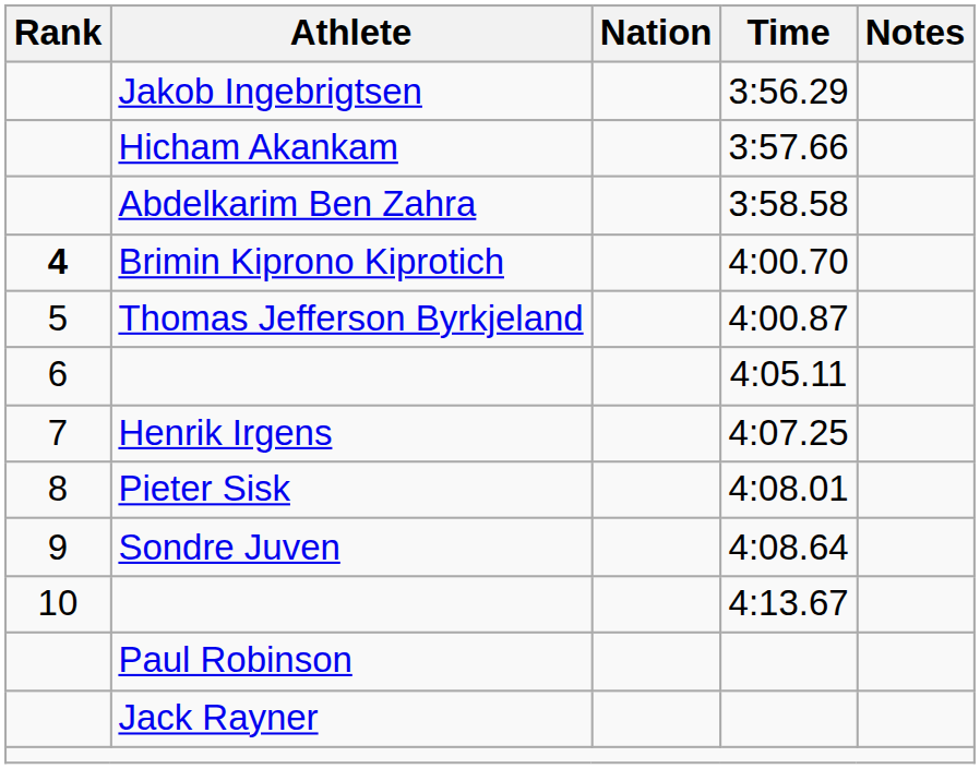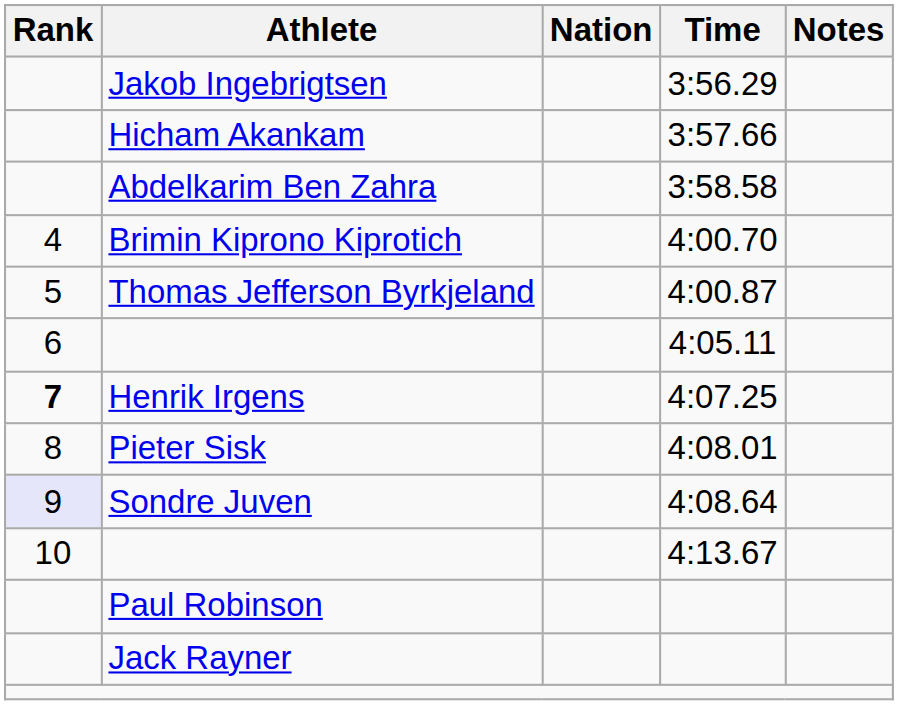Brimin Kiprono Kiprotich | Rank: bold -> normal
Henrik Irgens | Rank: normal -> bold
Sondre Juven | Rank: no background -> lavender background
